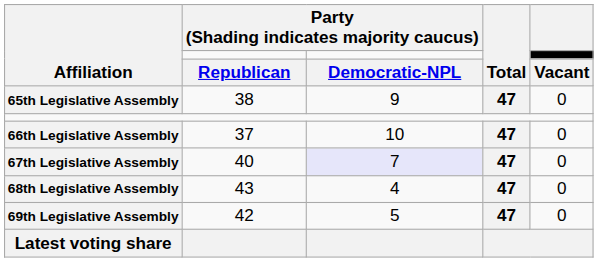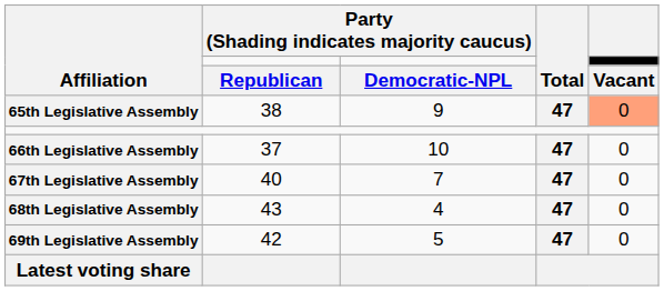65th Legislative Assembly | column 5: no background -> lightsalmon background
67th Legislative Assembly | column 3: lavender background -> no background
